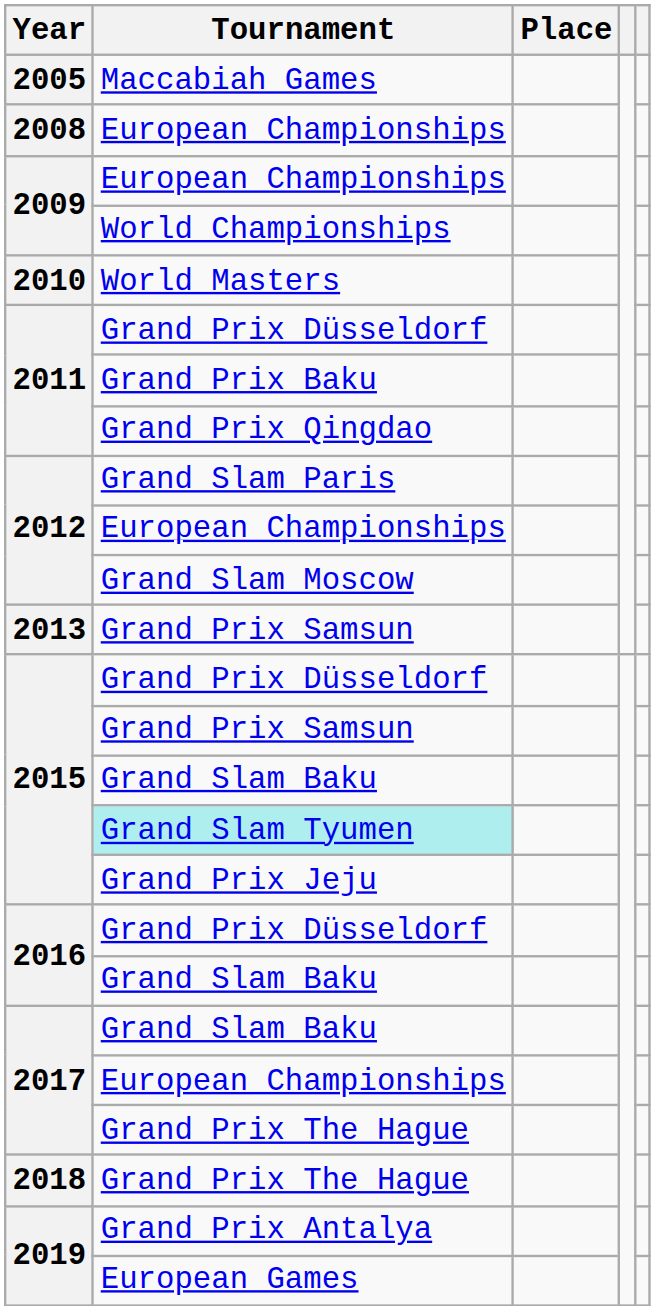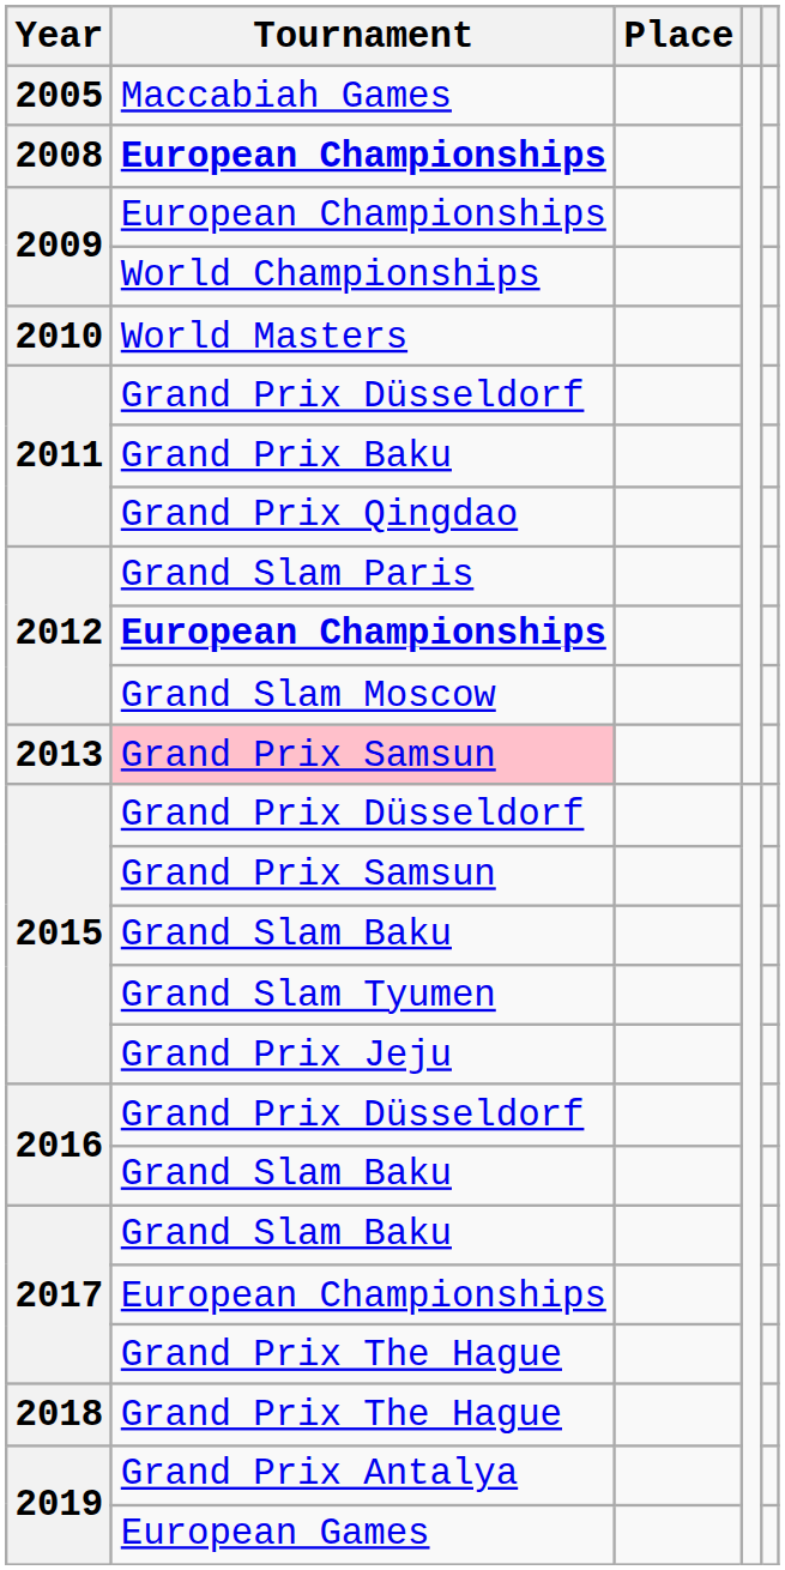2008 / European Championships | Tournament: normal -> bold
2012 / European Championships | Tournament: normal -> bold
2013 / Grand Prix Samsun | Tournament: no background -> pink background
Grand Slam Tyumen | Tournament: paleturquoise background -> no background
